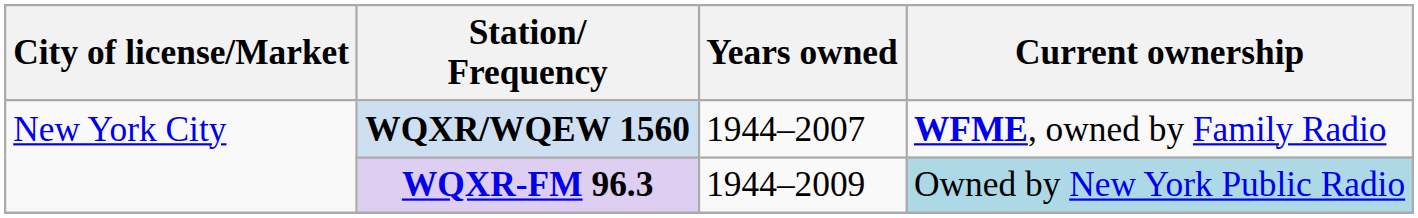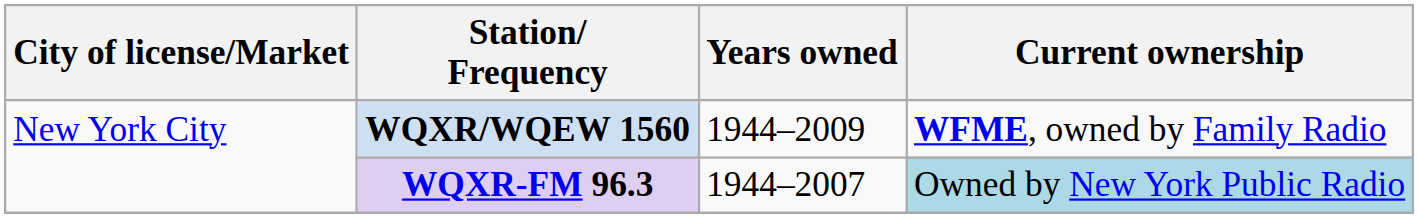WQXR/WQEW 1560 | Years owned: 1944–2007 -> 1944–2009
WQXR-FM 96.3 | Years owned: 1944–2009 -> 1944–2007
